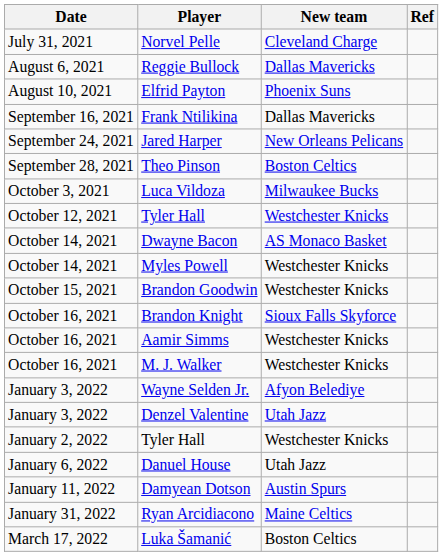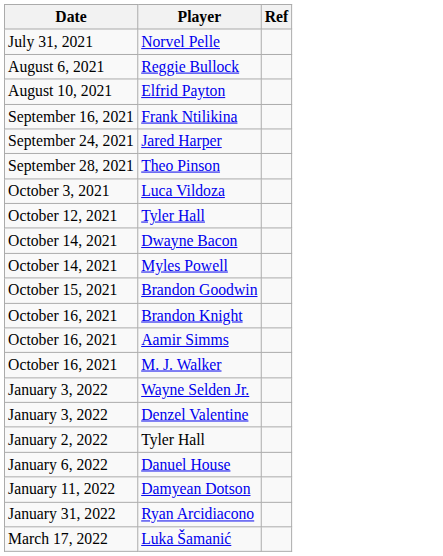- column: New team | Cleveland Charge | Dallas Mavericks | Phoenix Suns | Dallas Mavericks | New Orleans Pelicans | Boston Celtics | Milwaukee Bucks | Westchester Knicks | AS Monaco Basket | Westchester Knicks | Westchester Knicks | Sioux Falls Skyforce | Westchester Knicks | Westchester Knicks | Afyon Belediye | Utah Jazz | Westchester Knicks | Utah Jazz | Austin Spurs | Maine Celtics | Boston Celtics
